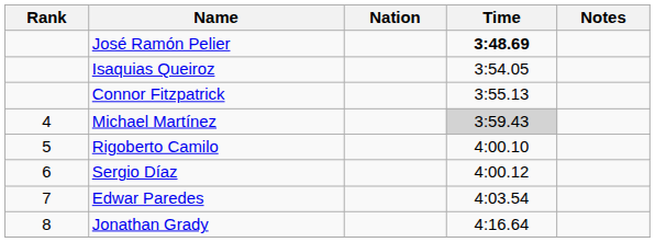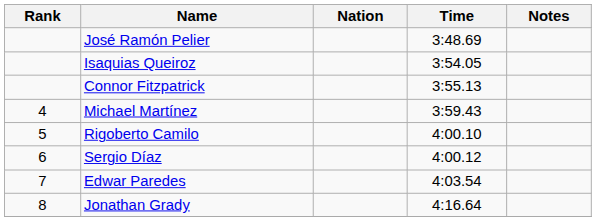José Ramón Pelier | Time: bold -> normal
Michael Martínez | Time: lightgrey background -> no background
